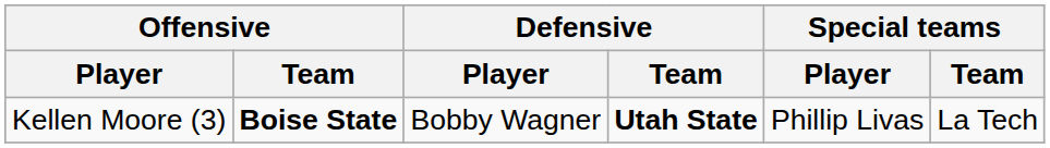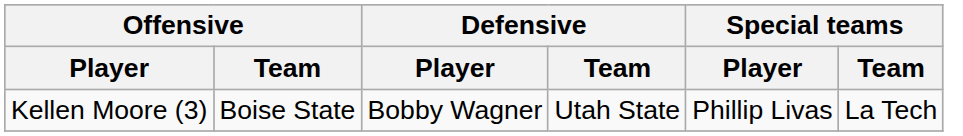Kellen Moore (3) | Offensive / Team: bold -> normal
Kellen Moore (3) | Defensive / Team: bold -> normal
